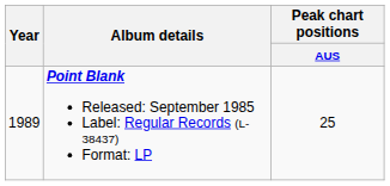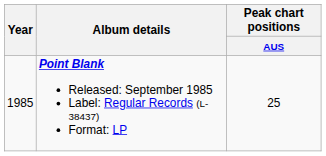row 3 | Year: 1989 -> 1985
